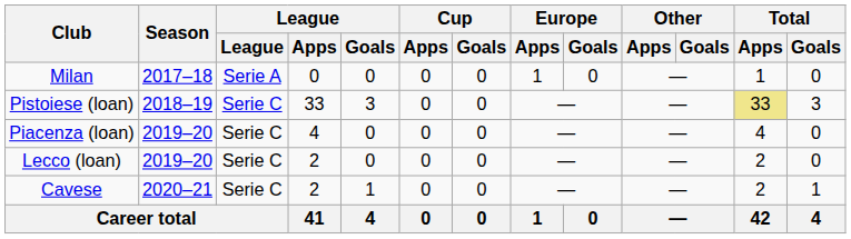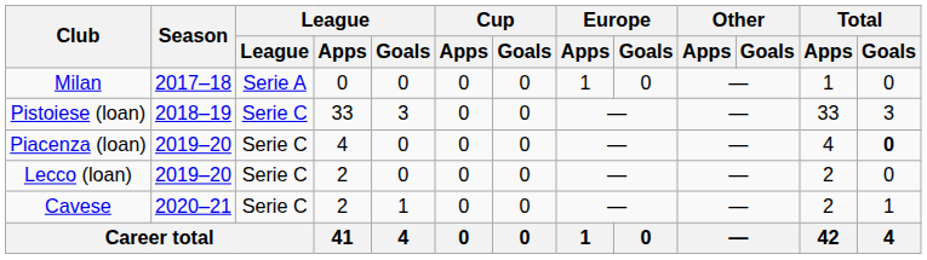Pistoiese (loan) | Total / Apps: khaki background -> no background
Piacenza (loan) | Total / Goals: normal -> bold
